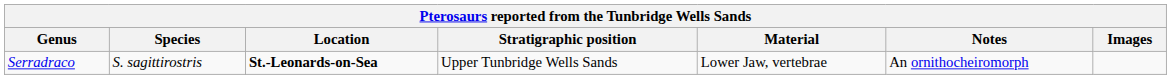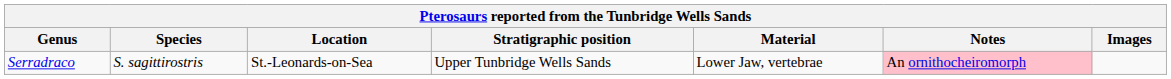Serradraco | Location: bold -> normal
Serradraco | Notes: no background -> pink background
